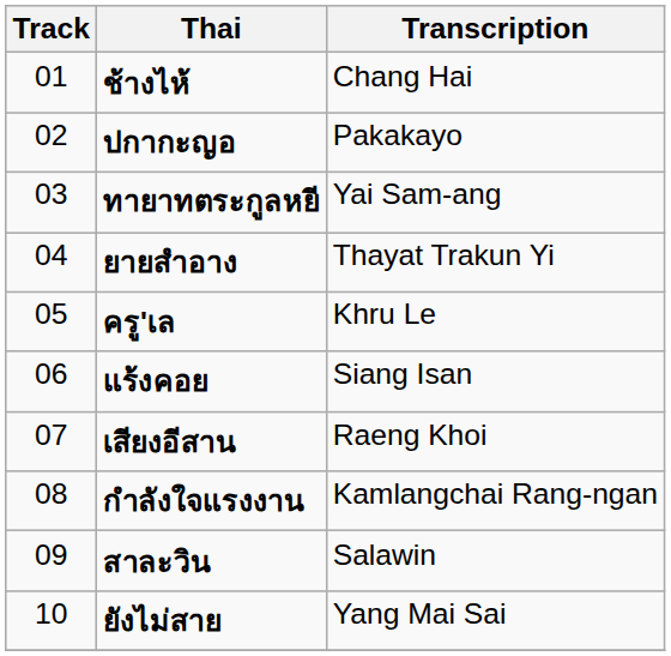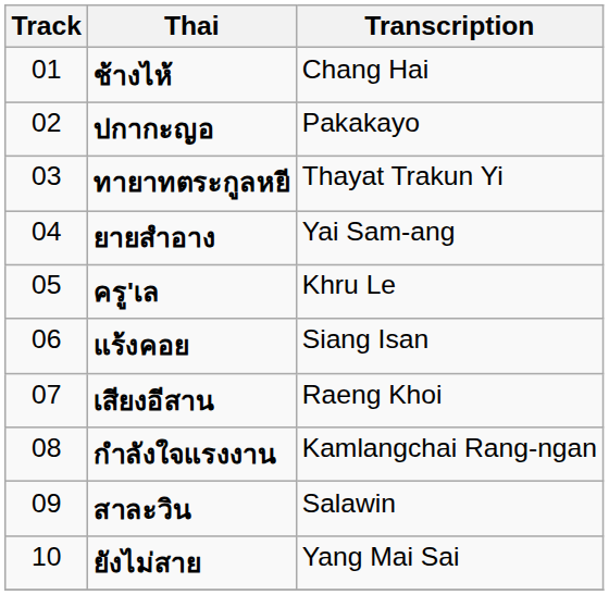ทายาทตระกูลหยี | Transcription: Yai Sam-ang -> Thayat Trakun Yi
ยายสำอาง | Transcription: Thayat Trakun Yi -> Yai Sam-ang
